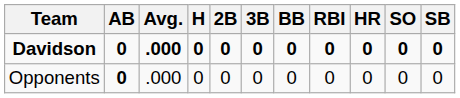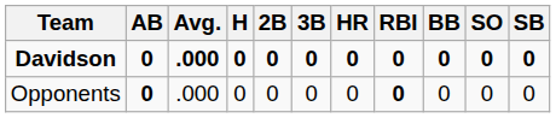columns swapped: HR <-> BB
Opponents | RBI: normal -> bold
